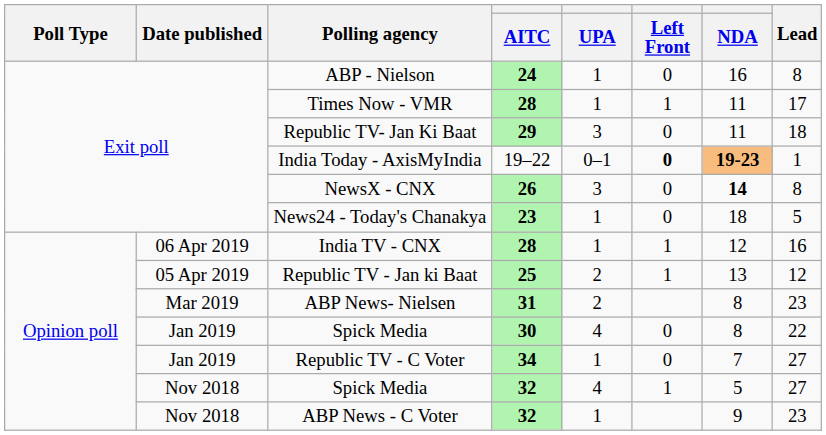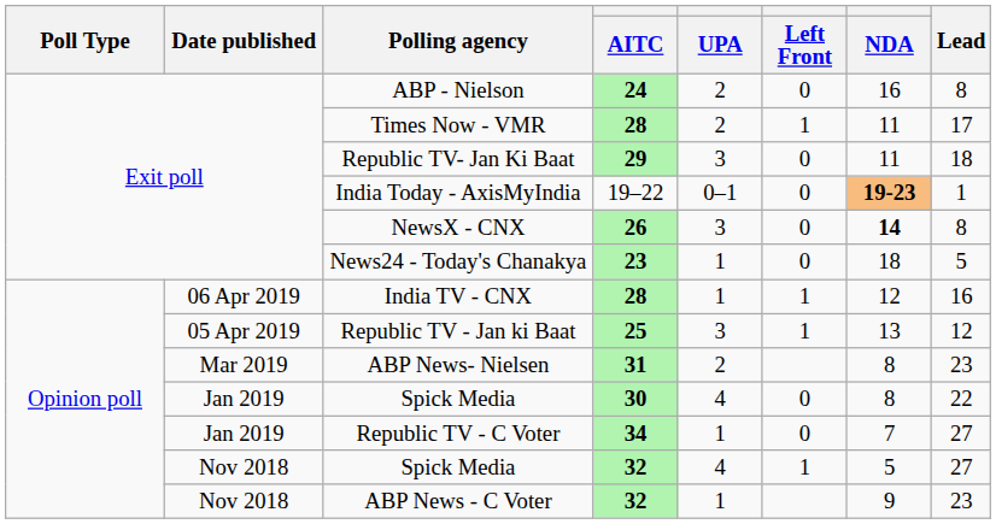ABP - Nielson | UPA: 1 -> 2
Times Now - VMR | UPA: 1 -> 2
India Today - AxisMyIndia | Left Front: bold -> normal
Republic TV - Jan ki Baat | UPA: 2 -> 3
